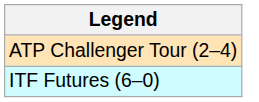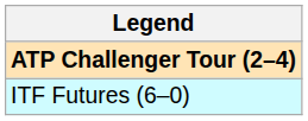row 2 | column 1: normal -> bold
